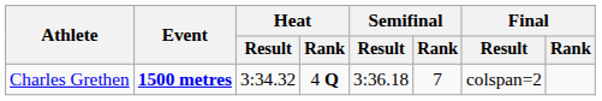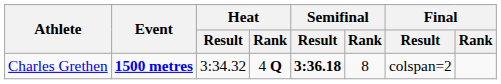Charles Grethen | Semifinal / Result: normal -> bold
Charles Grethen | Semifinal / Rank: 7 -> 8
